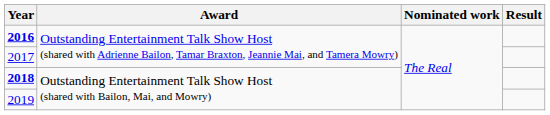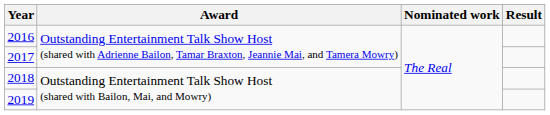2016 | Year: bold -> normal
2018 | Year: bold -> normal
